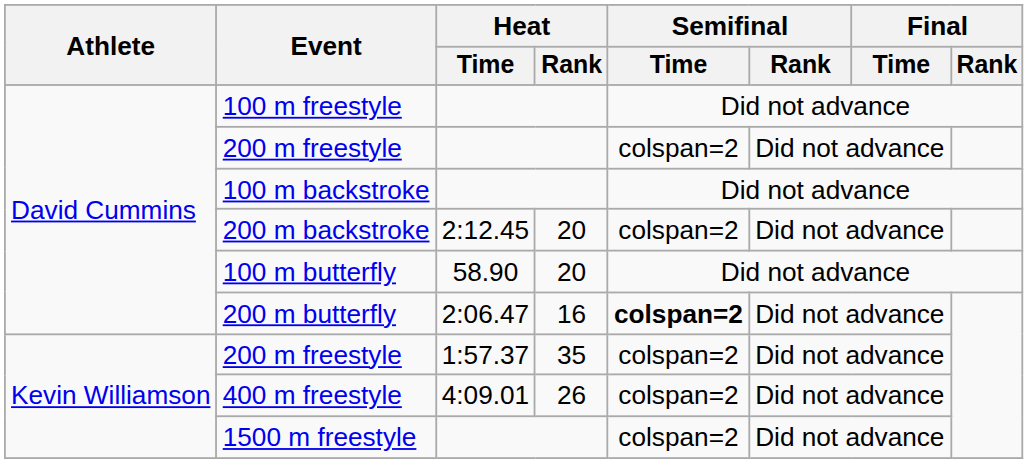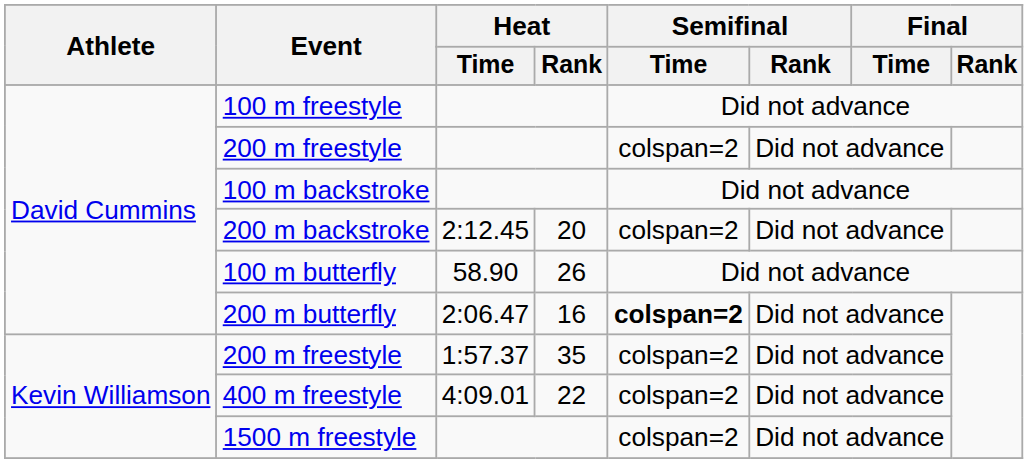100 m butterfly | Heat / Rank: 20 -> 26
400 m freestyle | Heat / Rank: 26 -> 22
